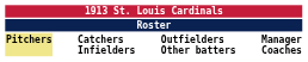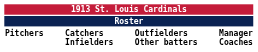Pitchers | column 1: khaki background -> no background
